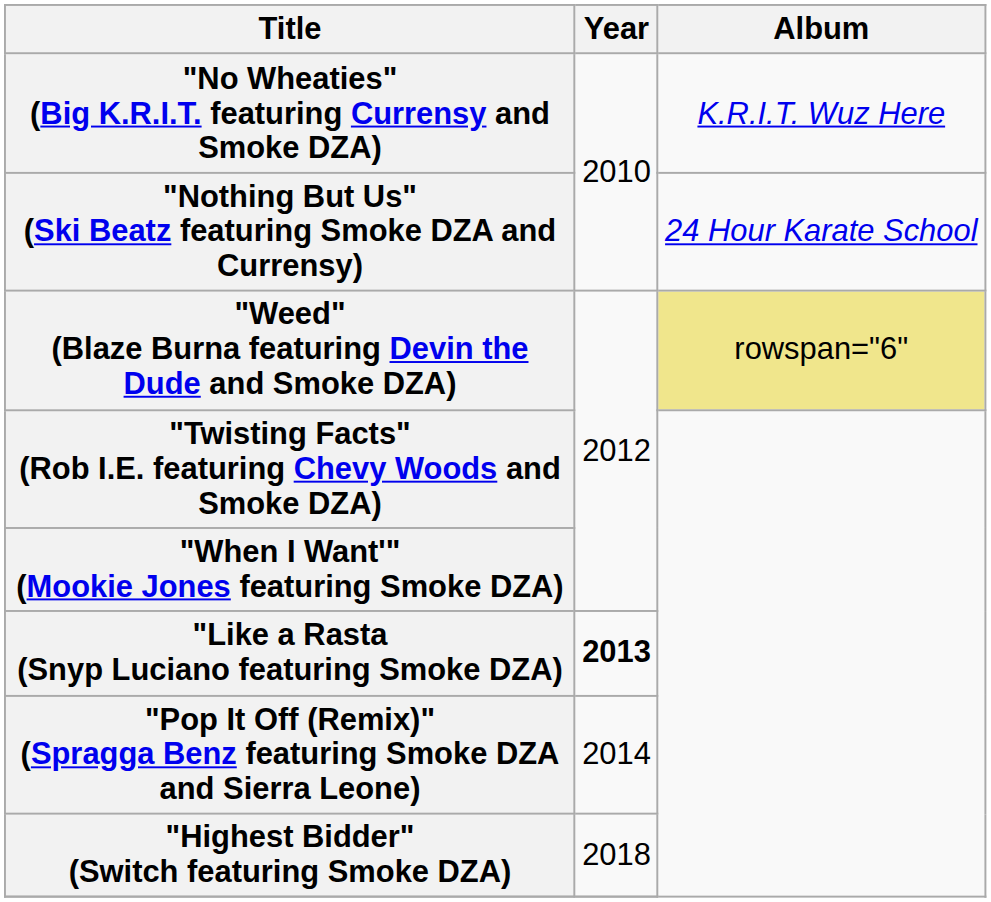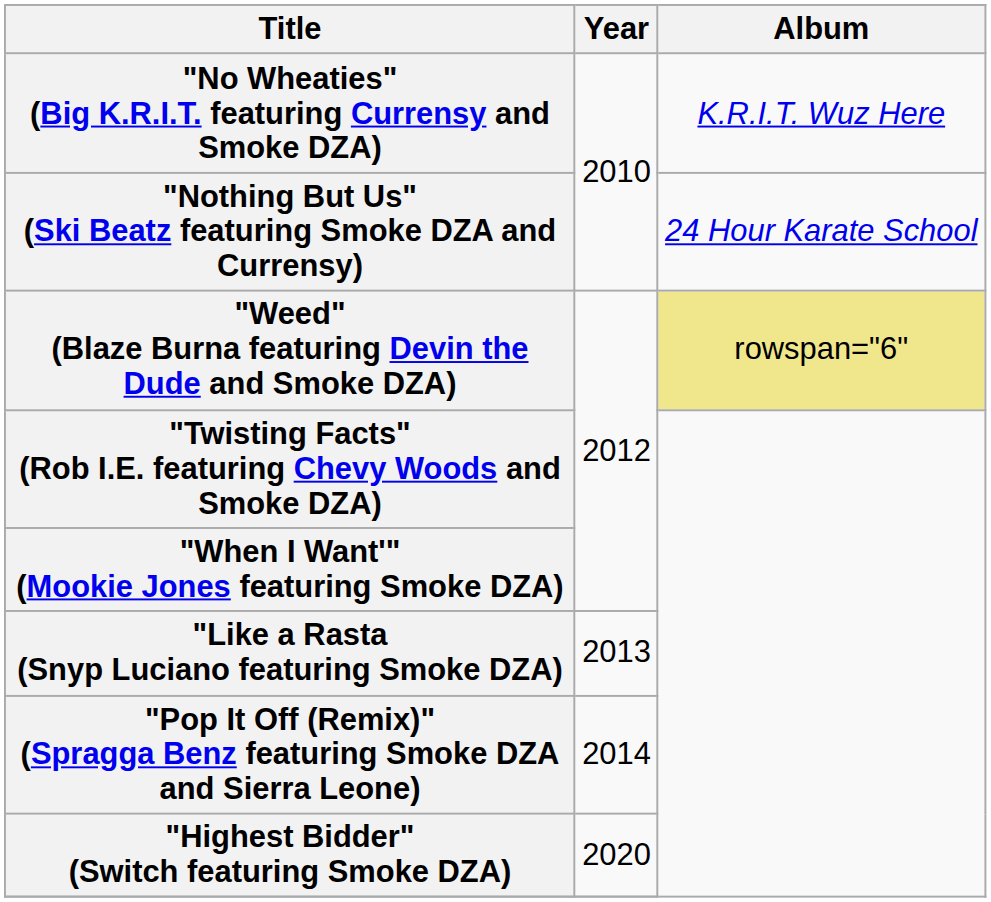"Like a Rasta (Snyp Luciano featuring Smoke DZA) | Year: bold -> normal
"Highest Bidder" (Switch featuring Smoke DZA) | Year: 2018 -> 2020
